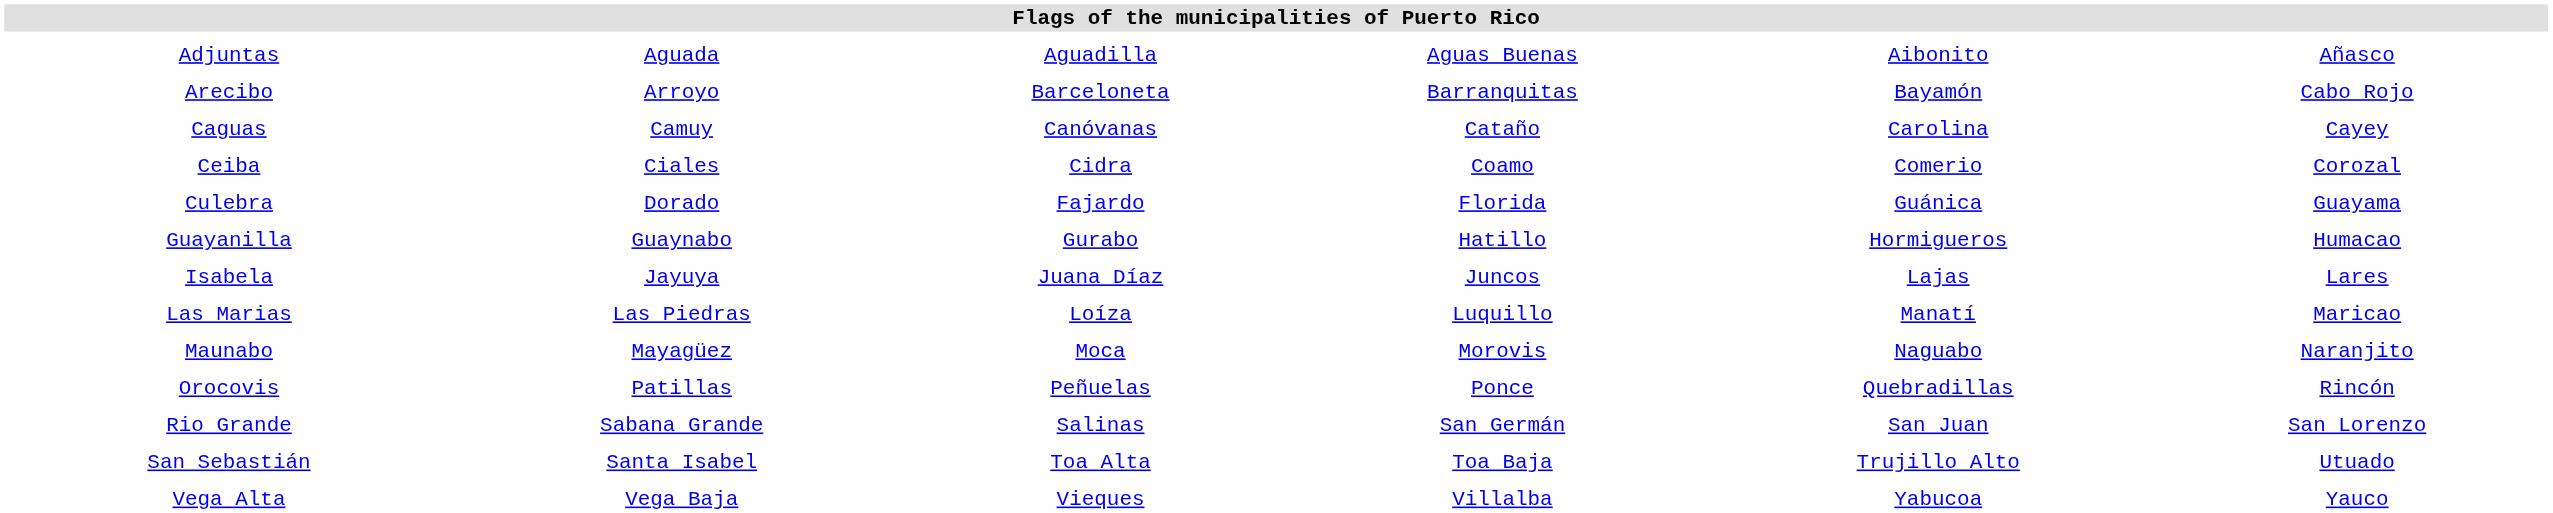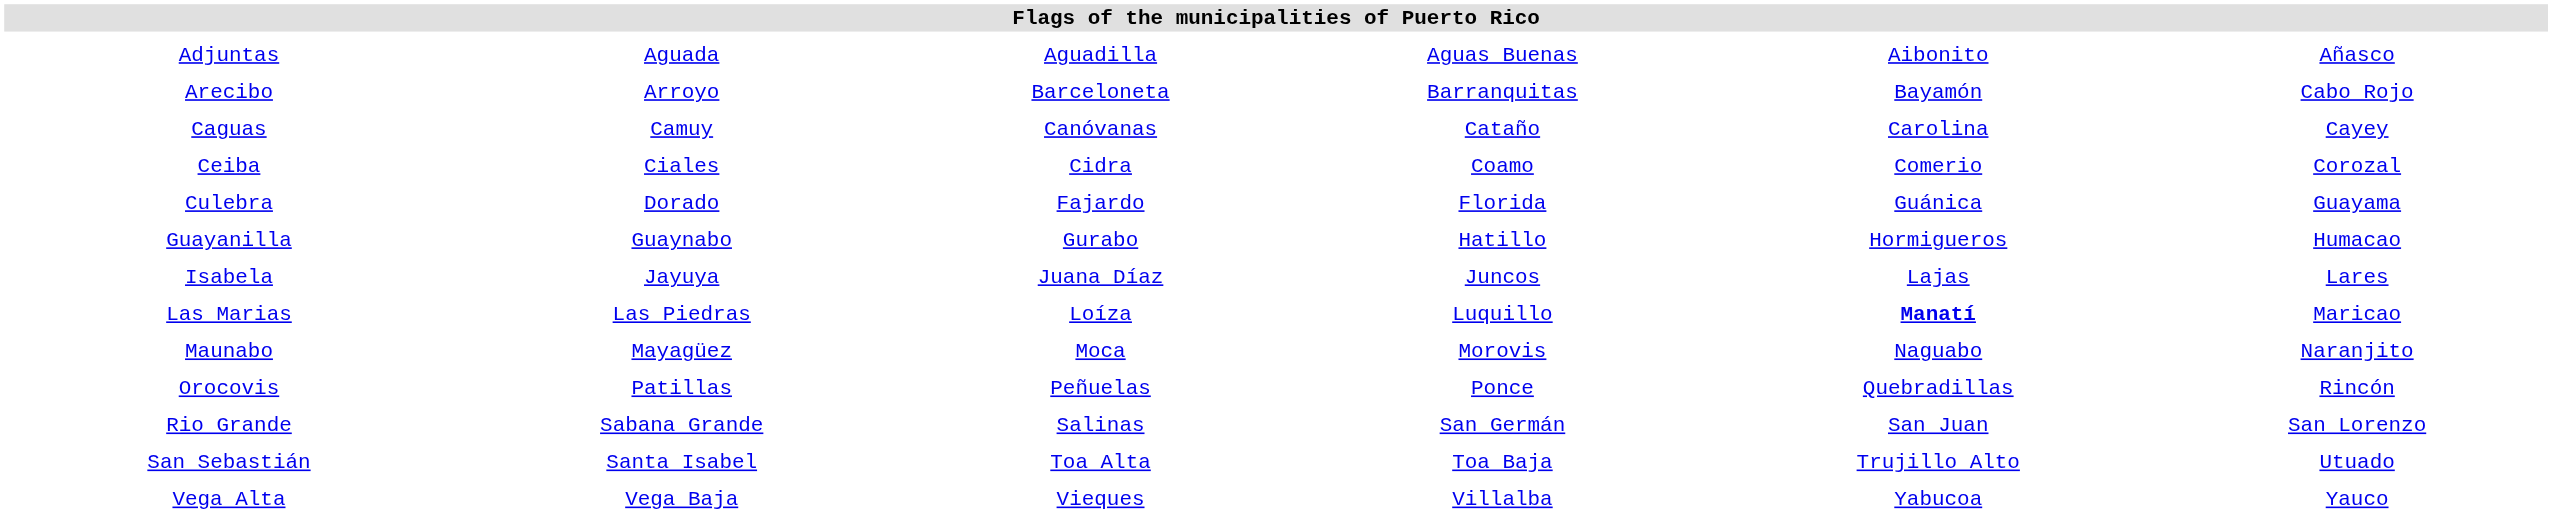Las Marias | column 5: normal -> bold
